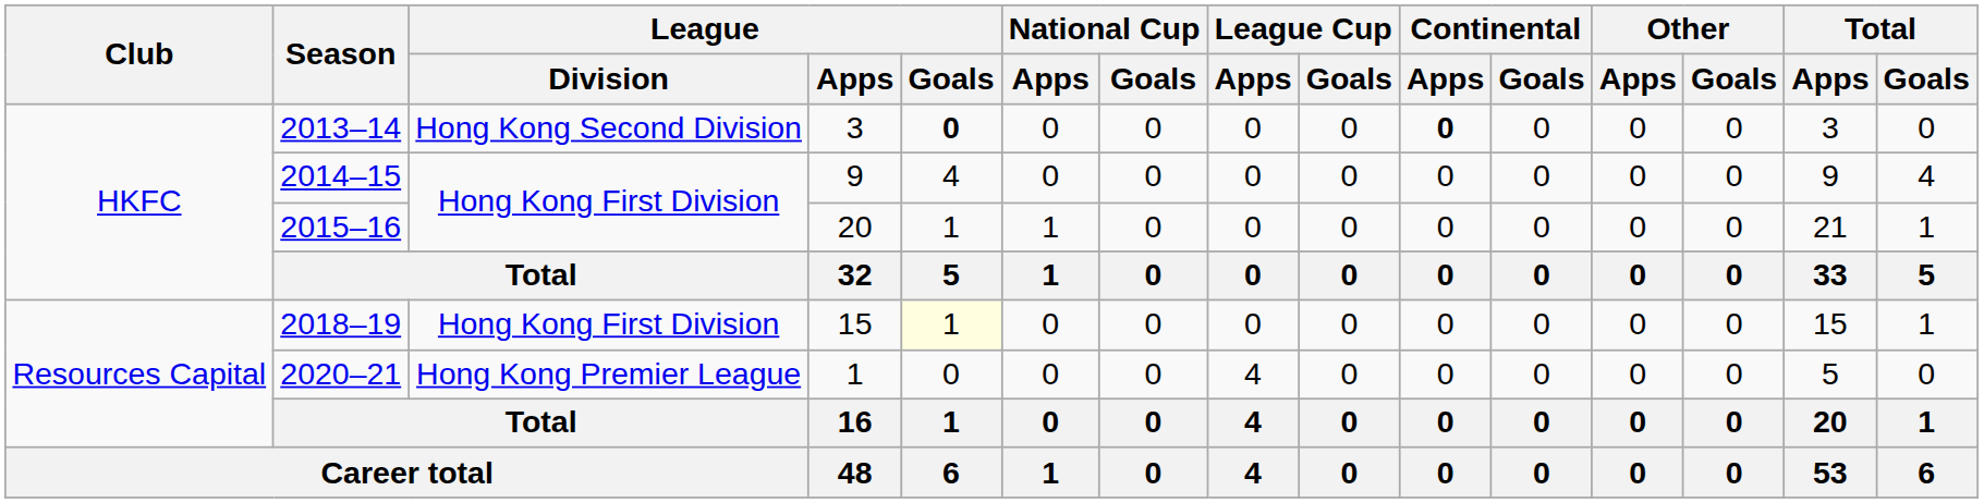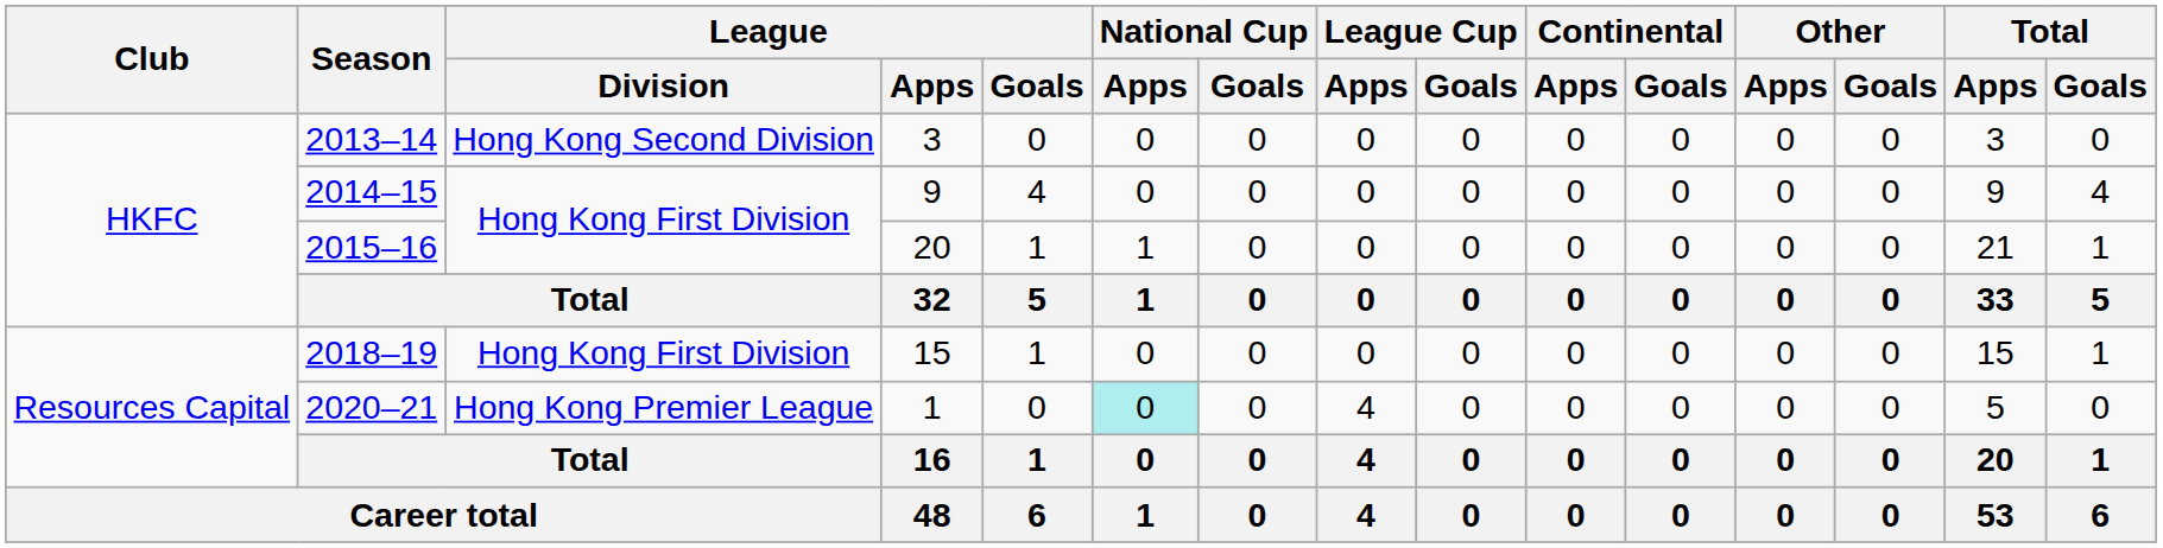2013–14 | League / Goals: bold -> normal
2013–14 | Continental / Apps: bold -> normal
2018–19 | League / Goals: lightyellow background -> no background
2020–21 | National Cup / Apps: no background -> paleturquoise background
